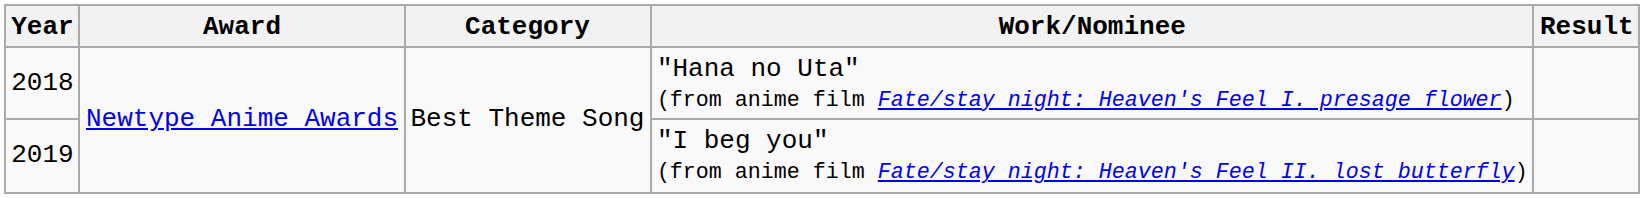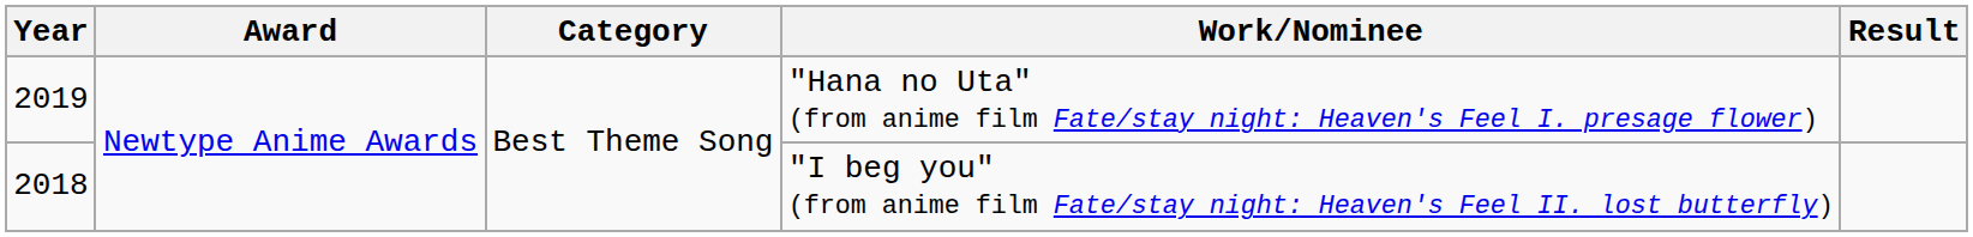row 2 | Year: 2018 -> 2019
row 3 | Year: 2019 -> 2018
